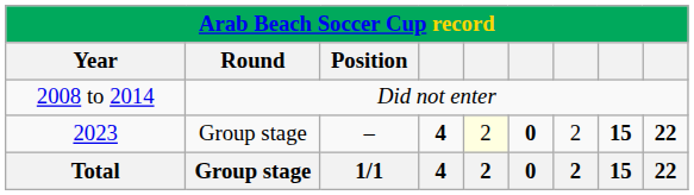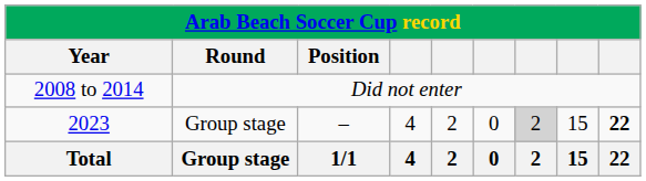2023 | column 4: bold -> normal
2023 | column 5: lightyellow background -> no background
2023 | column 6: bold -> normal
2023 | column 7: no background -> lightgrey background
2023 | column 8: bold -> normal
